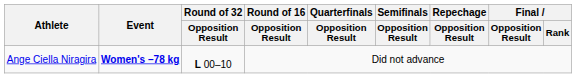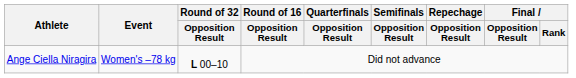Ange Ciella Niragira | Event: bold -> normal
